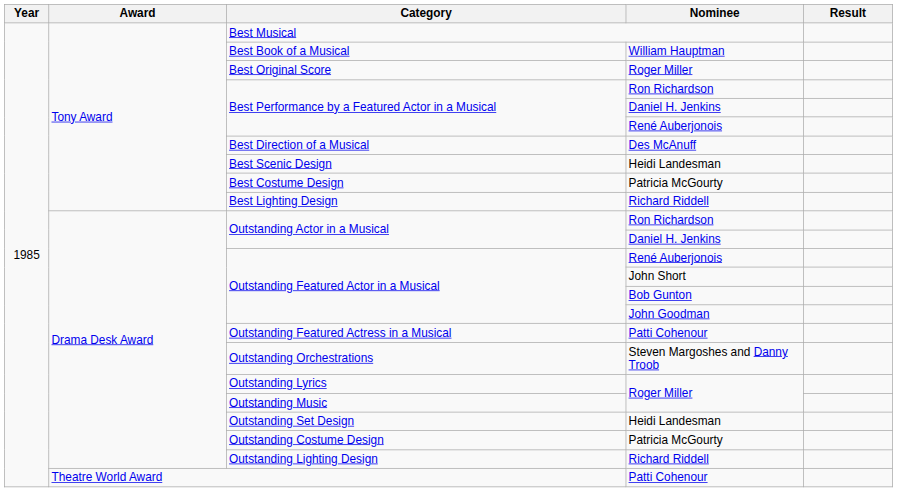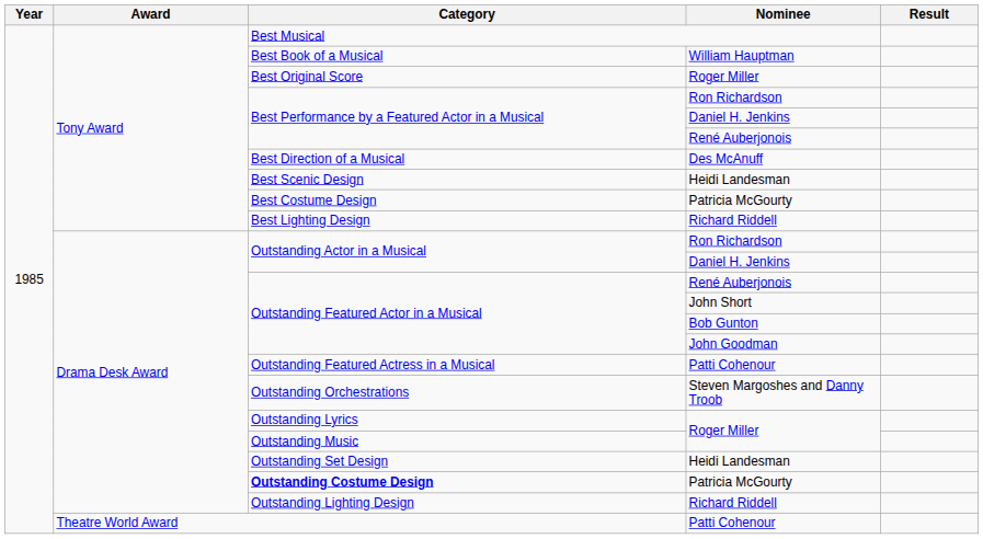Outstanding Costume Design | Category: normal -> bold
